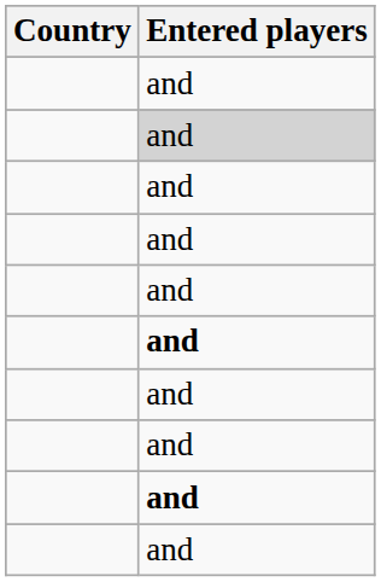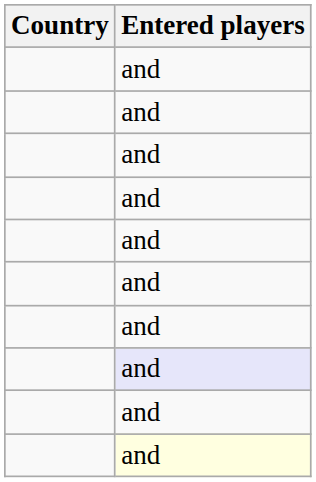row 3 | Entered players: lightgrey background -> no background
row 7 | Entered players: bold -> normal
row 9 | Entered players: no background -> lavender background
row 10 | Entered players: bold -> normal
row 11 | Entered players: no background -> lightyellow background
